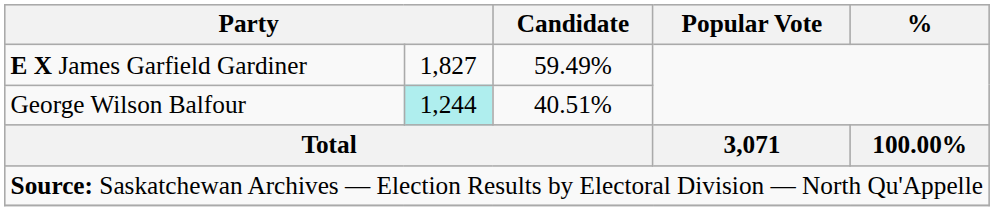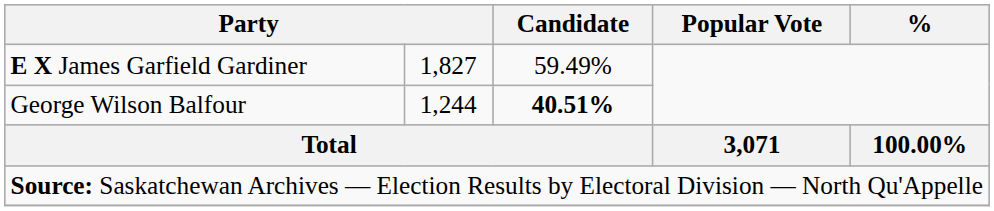George Wilson Balfour | column 2: paleturquoise background -> no background
George Wilson Balfour | Candidate: normal -> bold
